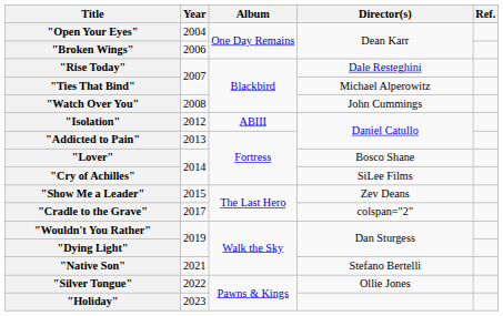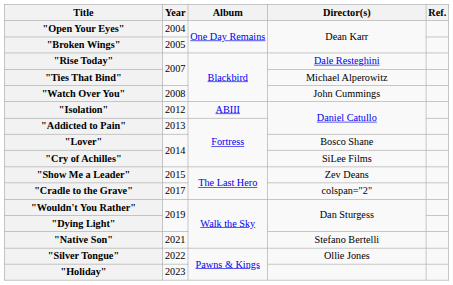"Broken Wings" | Year: 2006 -> 2005
